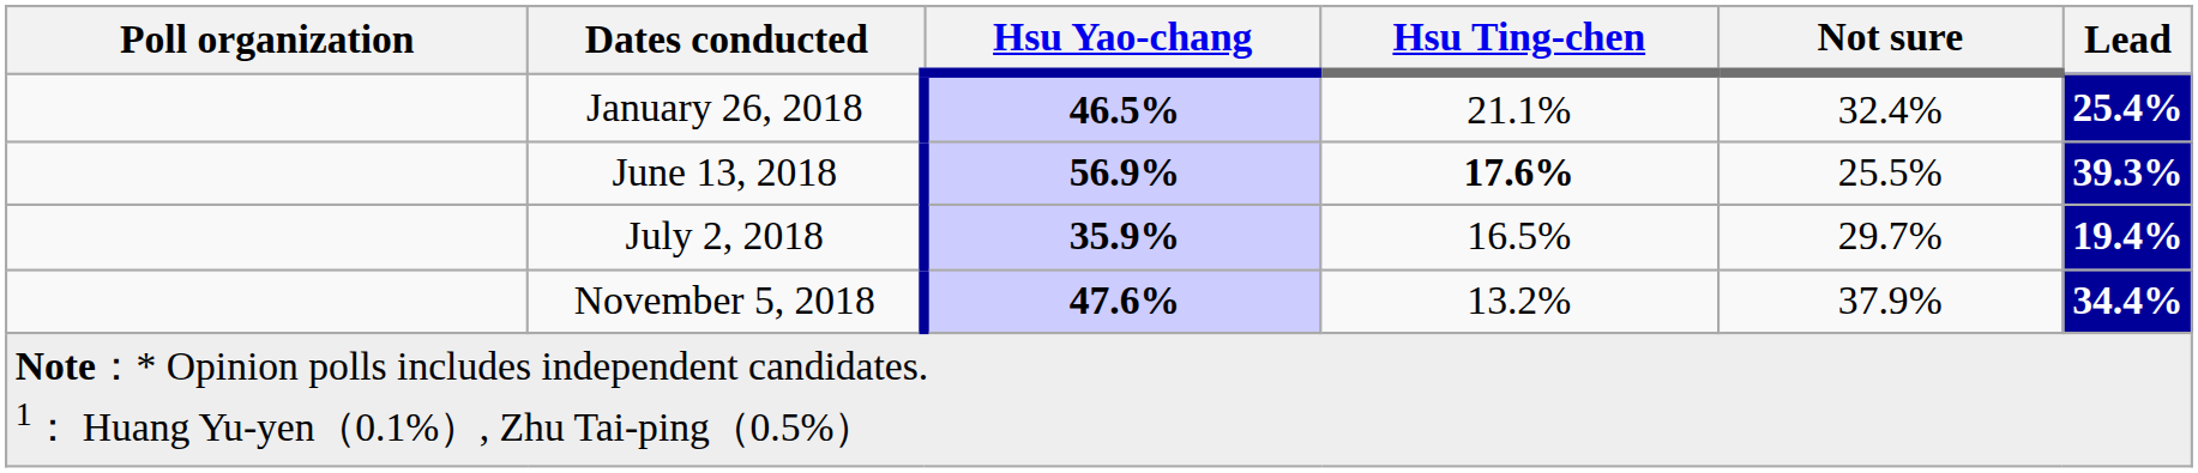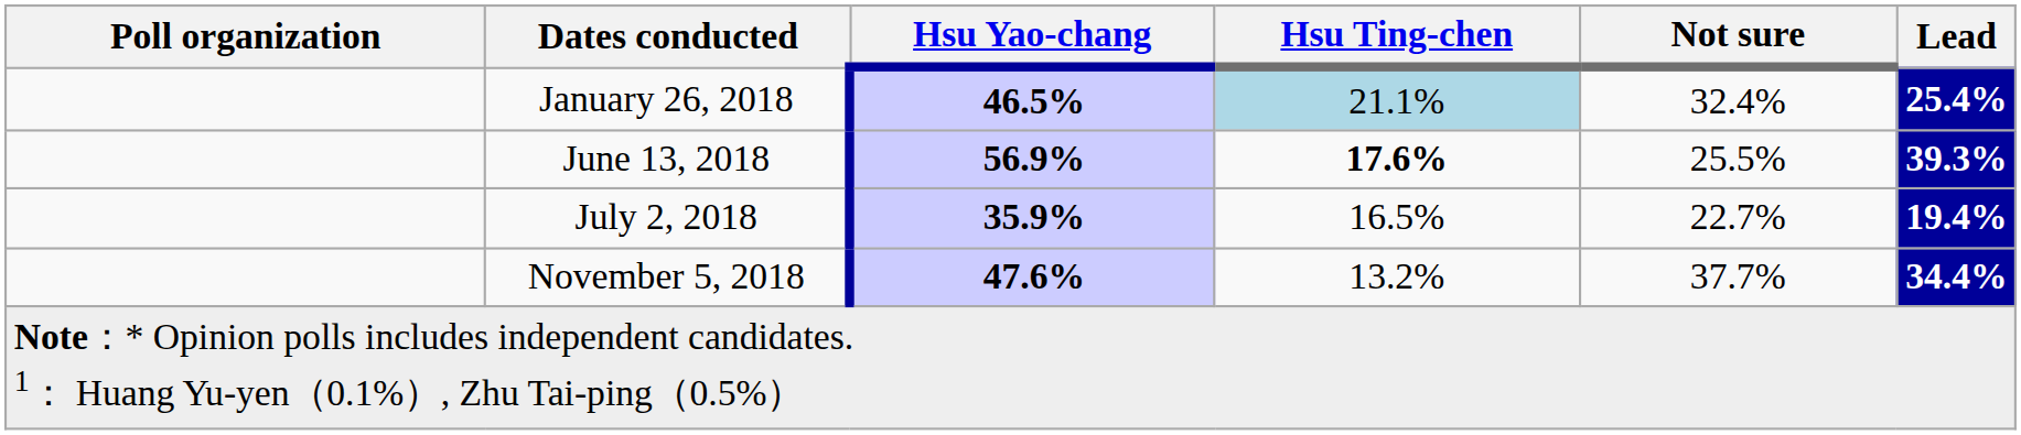January 26, 2018 | Hsu Ting-chen: no background -> lightblue background
July 2, 2018 | Not sure: 29.7% -> 22.7%
November 5, 2018 | Not sure: 37.9% -> 37.7%
